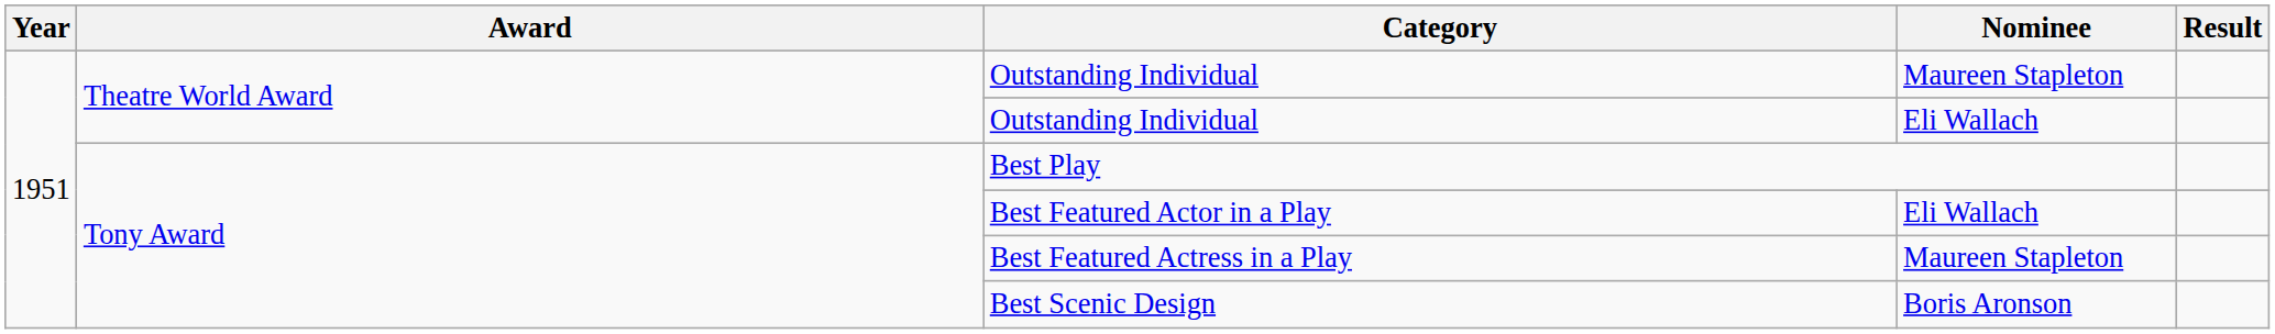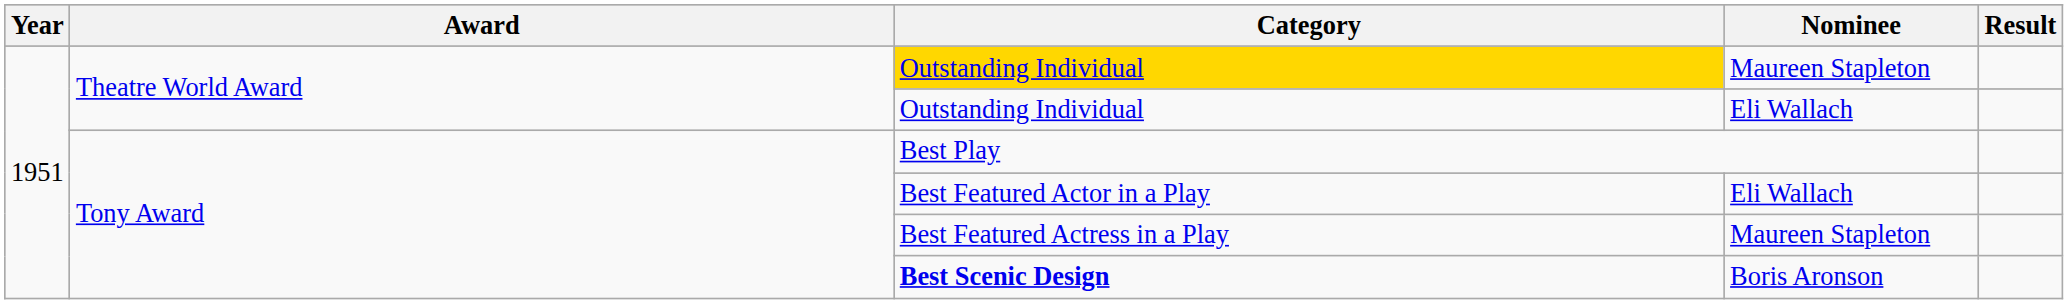Outstanding Individual / Maureen Stapleton | Category: no background -> gold background
Best Scenic Design | Category: normal -> bold
